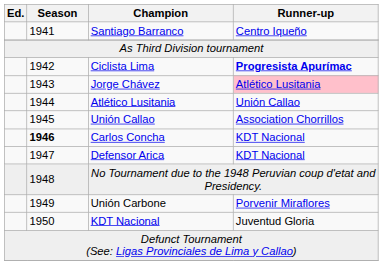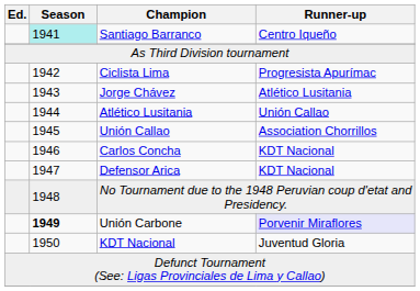Santiago Barranco | Season: no background -> paleturquoise background
Ciclista Lima | Runner-up: bold -> normal
Jorge Chávez | Runner-up: pink background -> no background
Carlos Concha | Season: bold -> normal
Unión Carbone | Season: normal -> bold
Unión Carbone | Runner-up: no background -> lavender background
